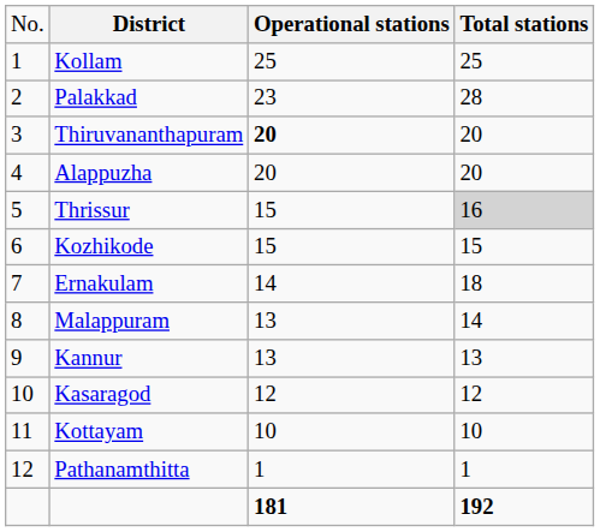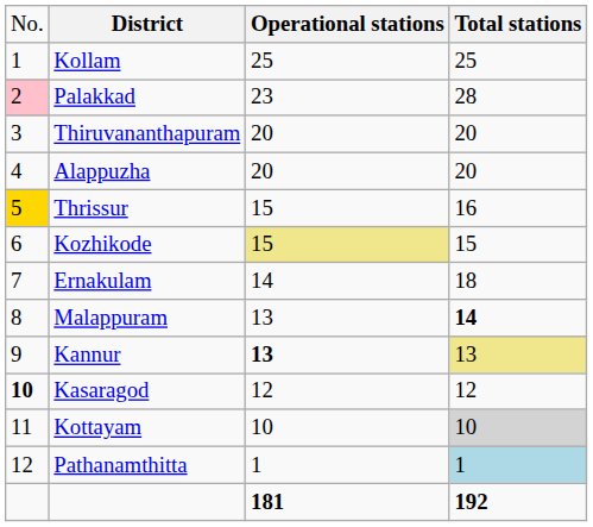Palakkad | column 1: no background -> pink background
Thiruvananthapuram | column 3: bold -> normal
Thrissur | column 1: no background -> gold background
Thrissur | column 4: lightgrey background -> no background
Kozhikode | column 3: no background -> khaki background
Malappuram | column 4: normal -> bold
Kannur | column 3: normal -> bold
Kannur | column 4: no background -> khaki background
Kasaragod | column 1: normal -> bold
Kottayam | column 4: no background -> lightgrey background
Pathanamthitta | column 4: no background -> lightblue background
